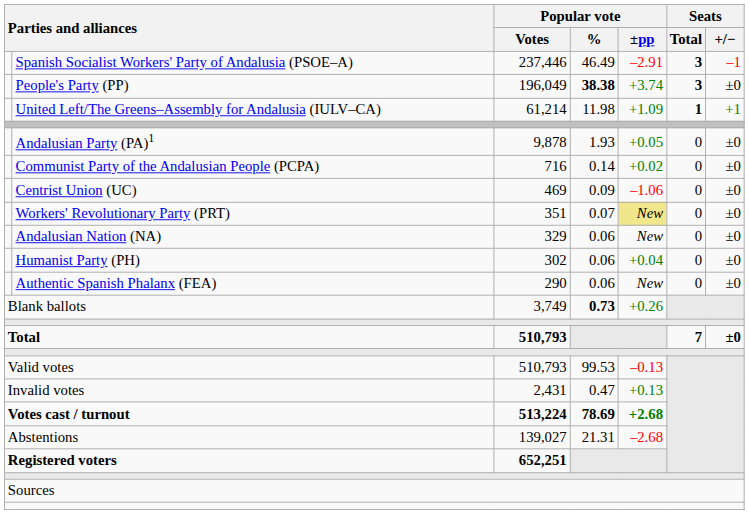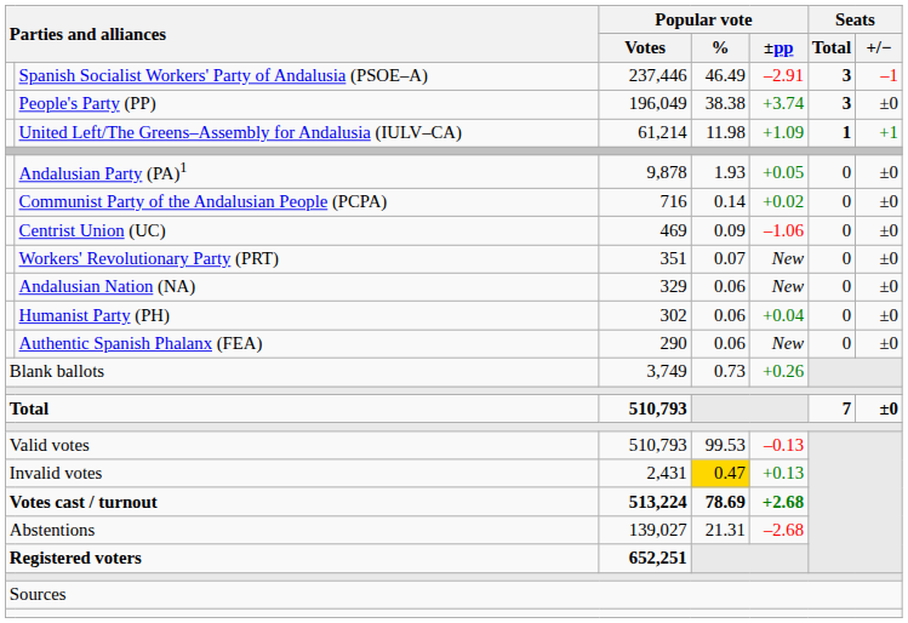People's Party (PP) | Popular vote / %: bold -> normal
Workers' Revolutionary Party (PRT) | Popular vote / ±pp: khaki background -> no background
Blank ballots | Popular vote / %: bold -> normal
Invalid votes | Popular vote / %: no background -> gold background
